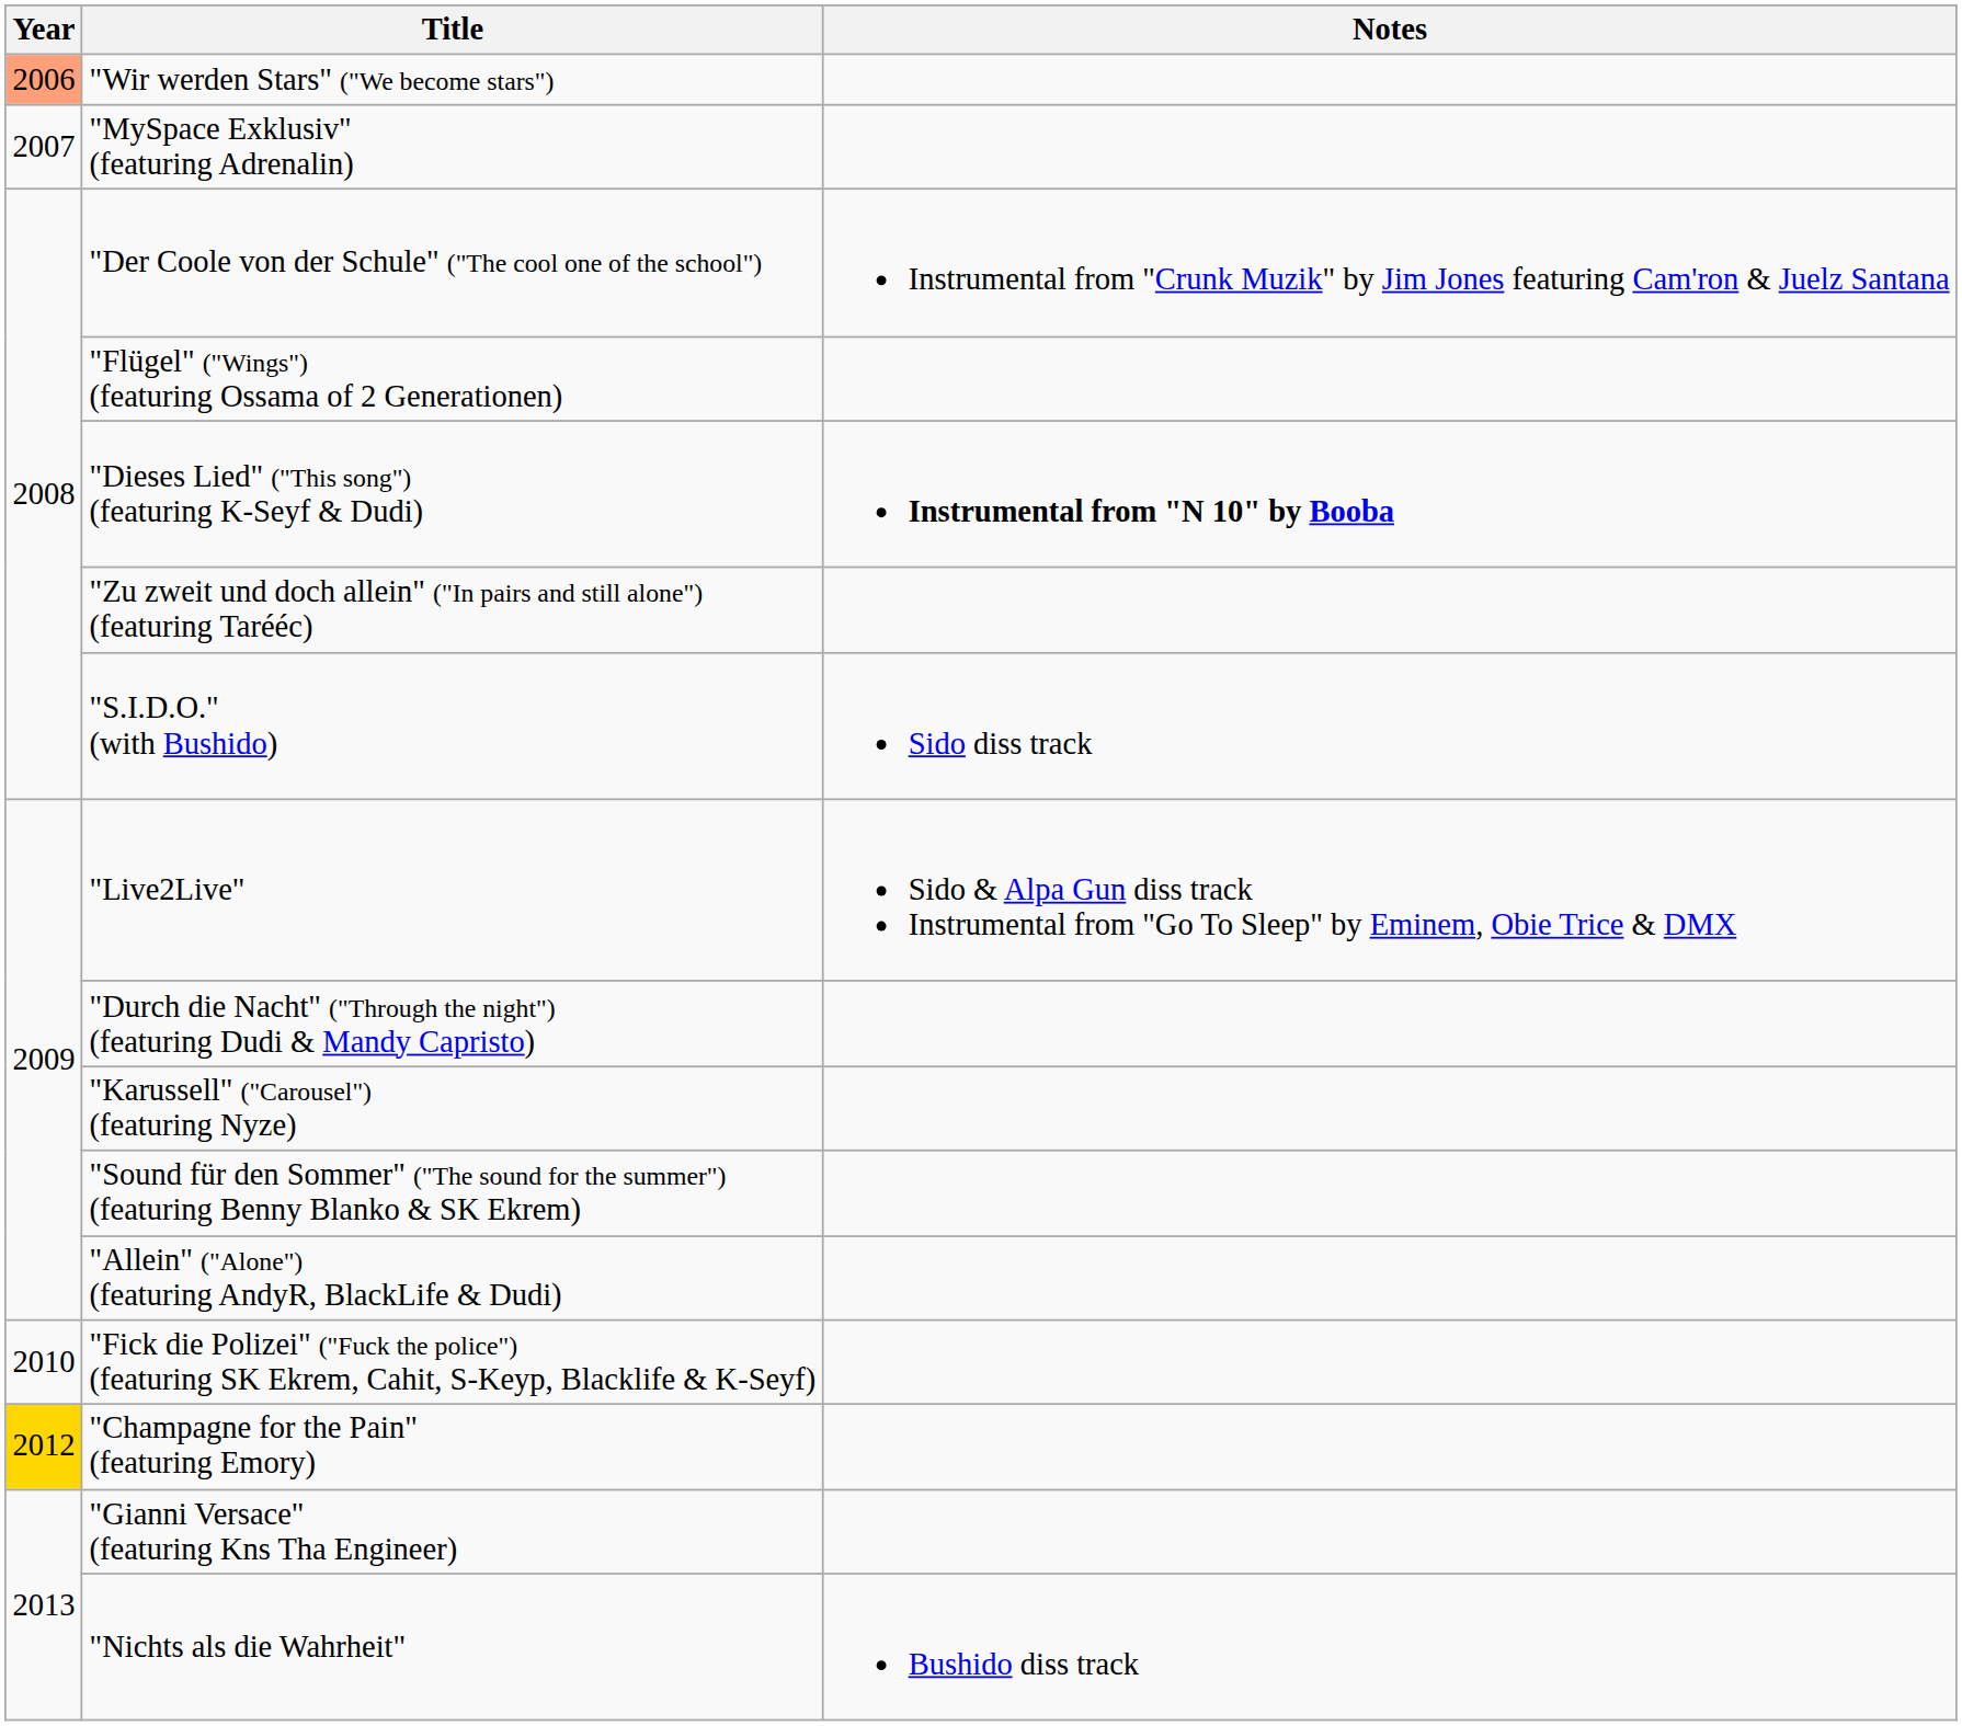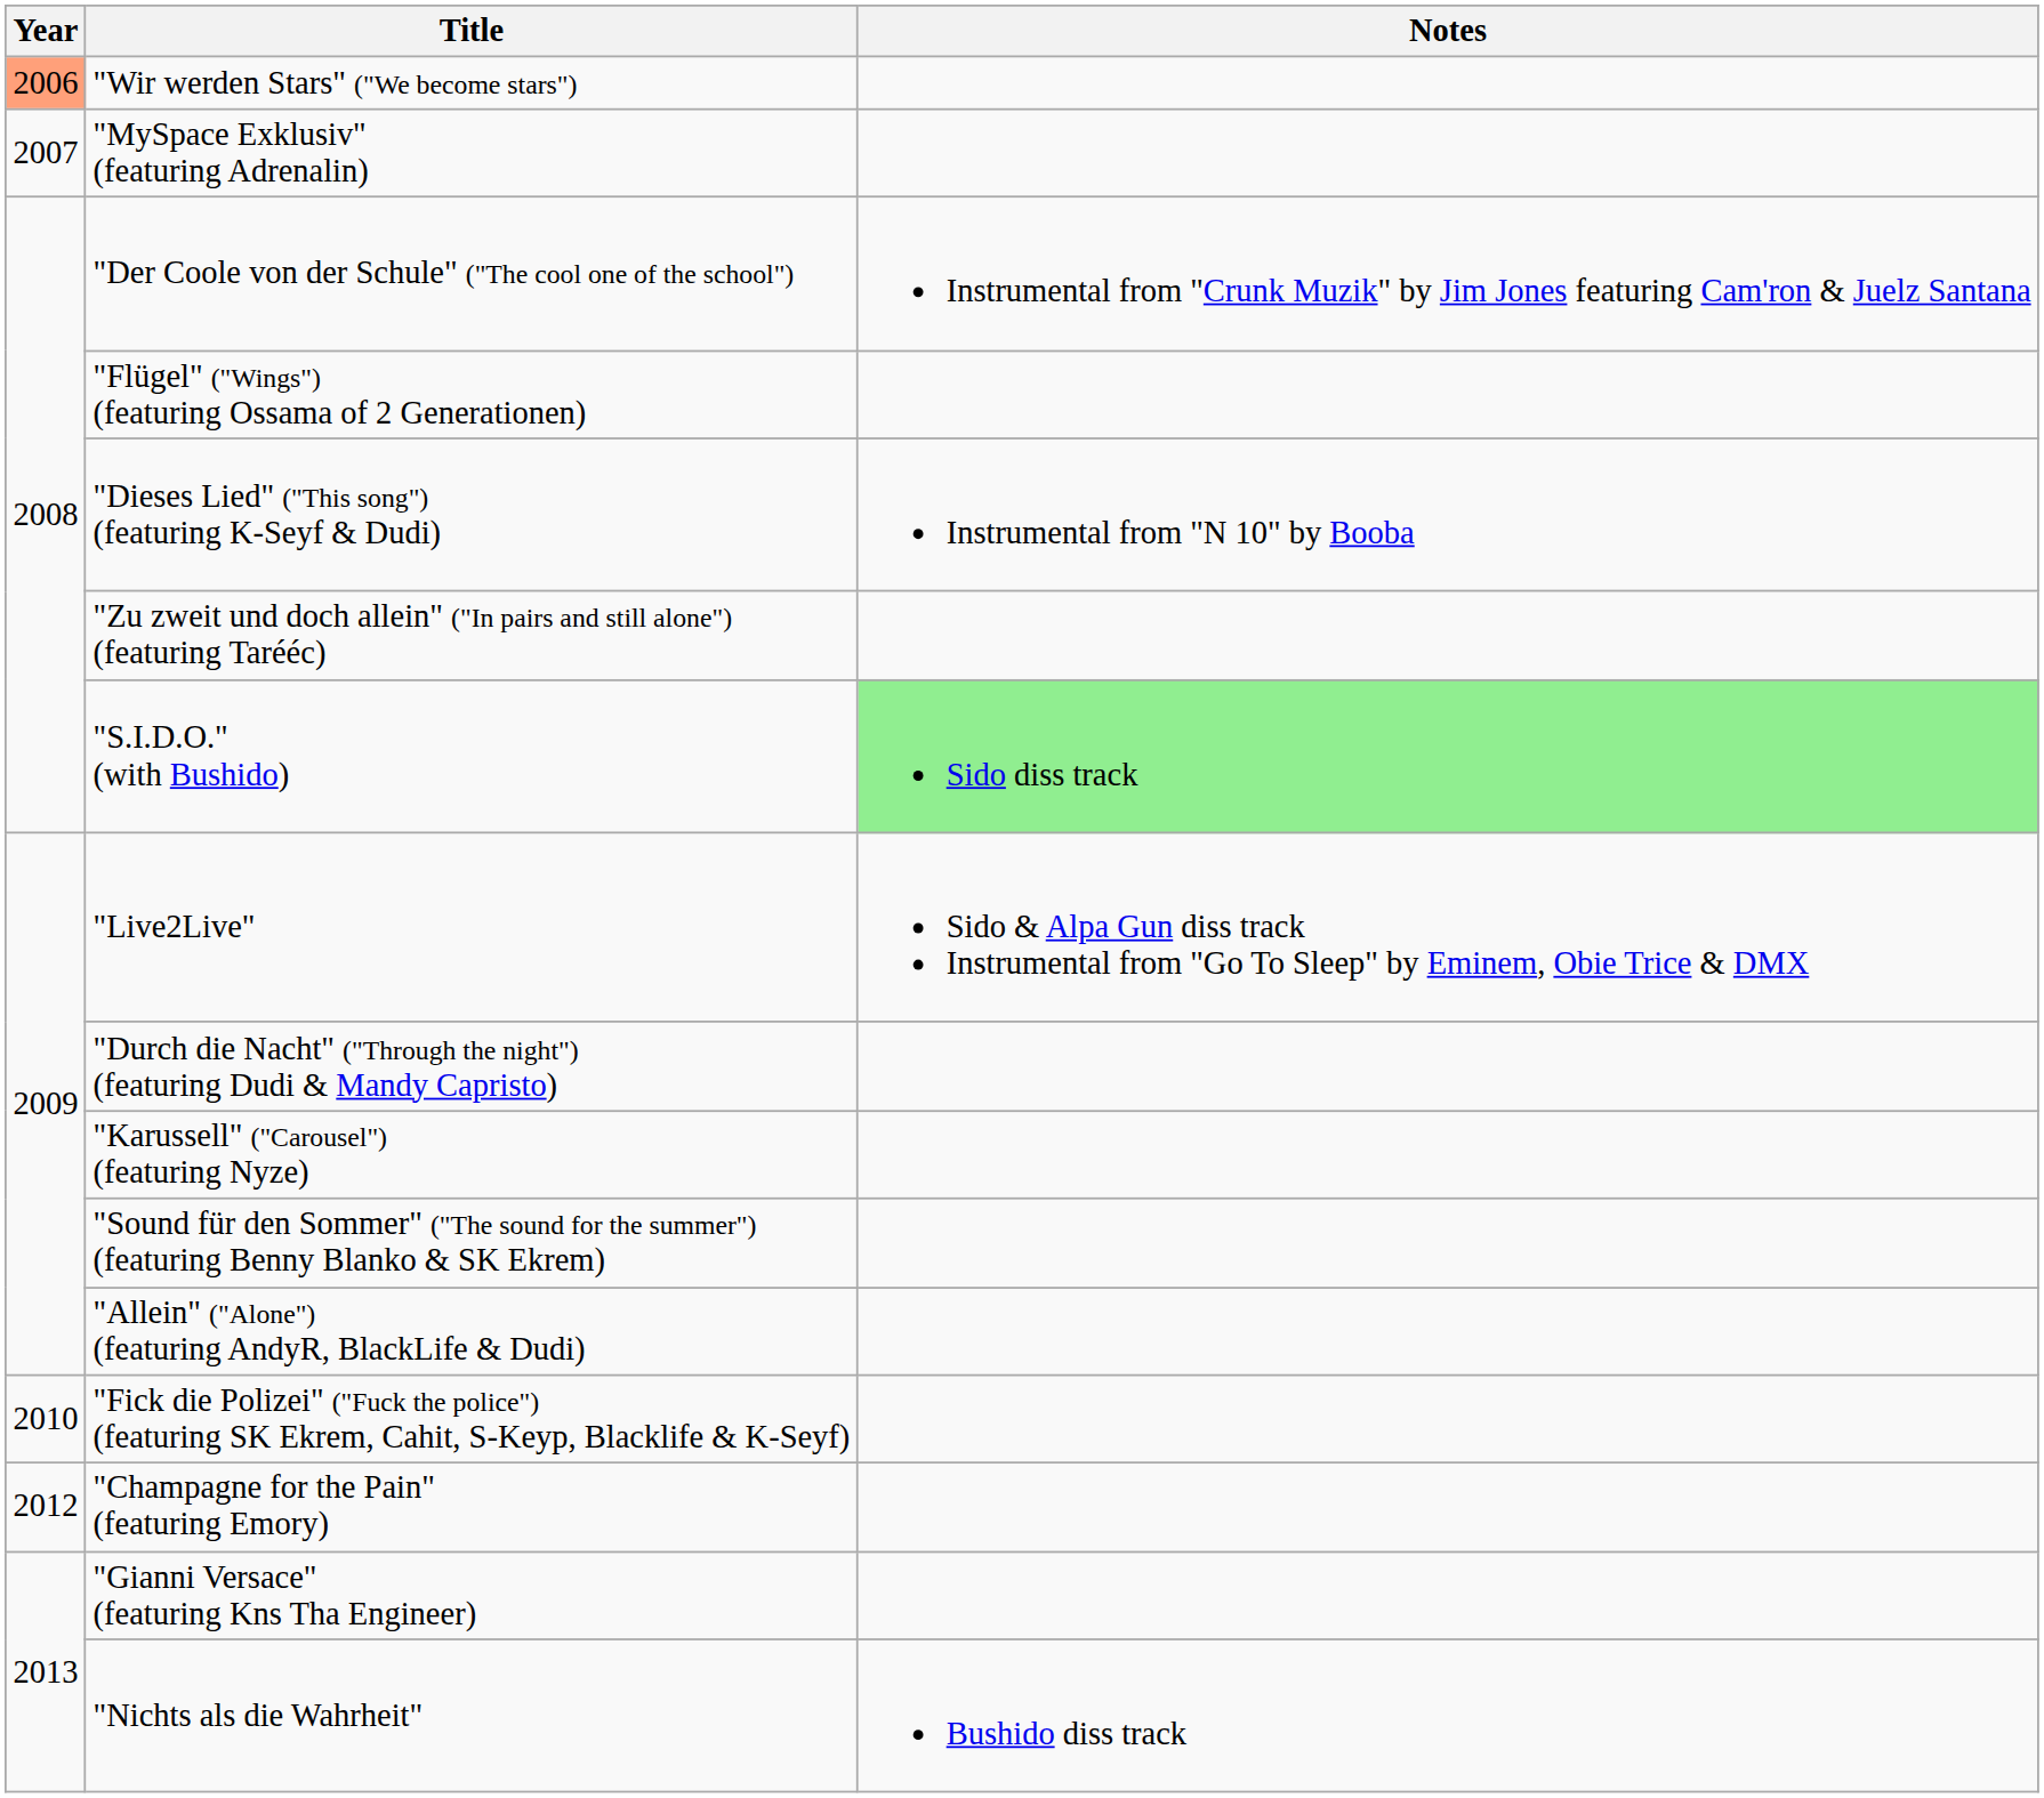"Dieses Lied" ("This song") (featuring K-Seyf & Dudi) | Notes: bold -> normal
"S.I.D.O." (with Bushido) | Notes: no background -> lightgreen background
"Champagne for the Pain" (featuring Emory) | Year: gold background -> no background
